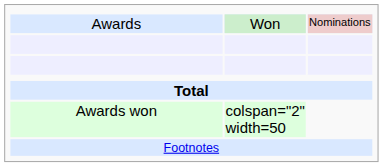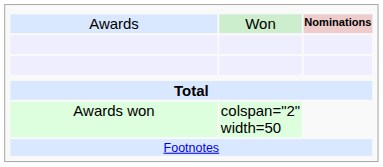Awards | column 3: normal -> bold
